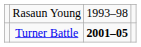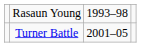Turner Battle | column 3: bold -> normal
